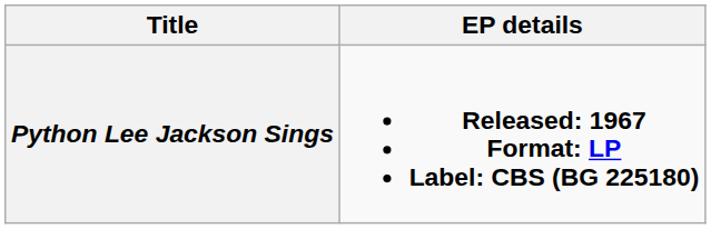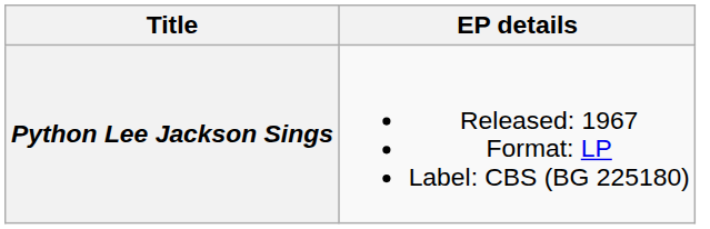Python Lee Jackson Sings | EP details: bold -> normal
